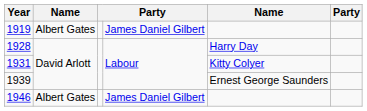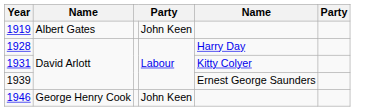1919 | column 4: James Daniel Gilbert -> John Keen
1946 | column 2: Albert Gates -> George Henry Cook
1946 | column 4: James Daniel Gilbert -> John Keen
